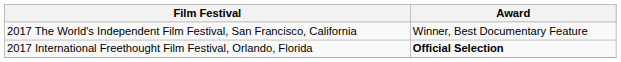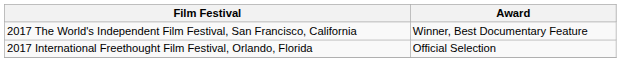row 3 | Award: bold -> normal
